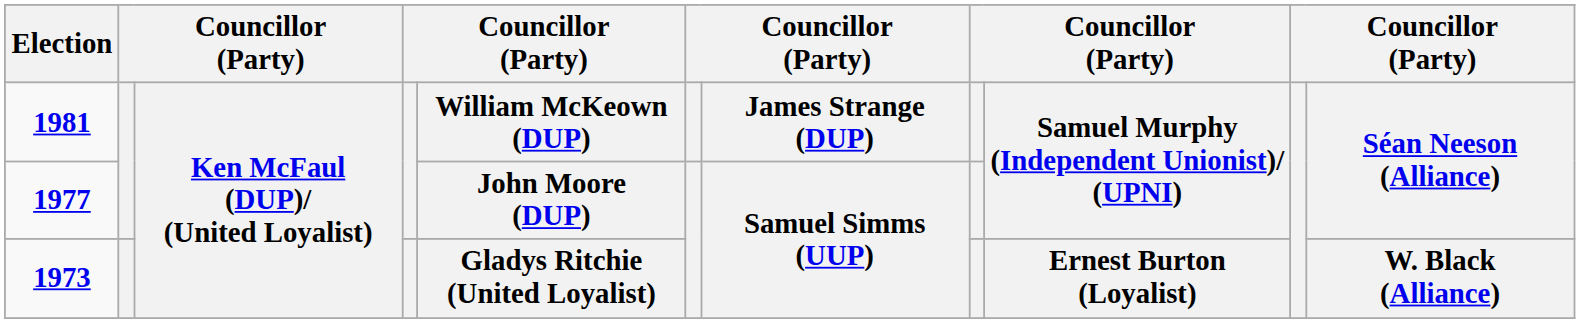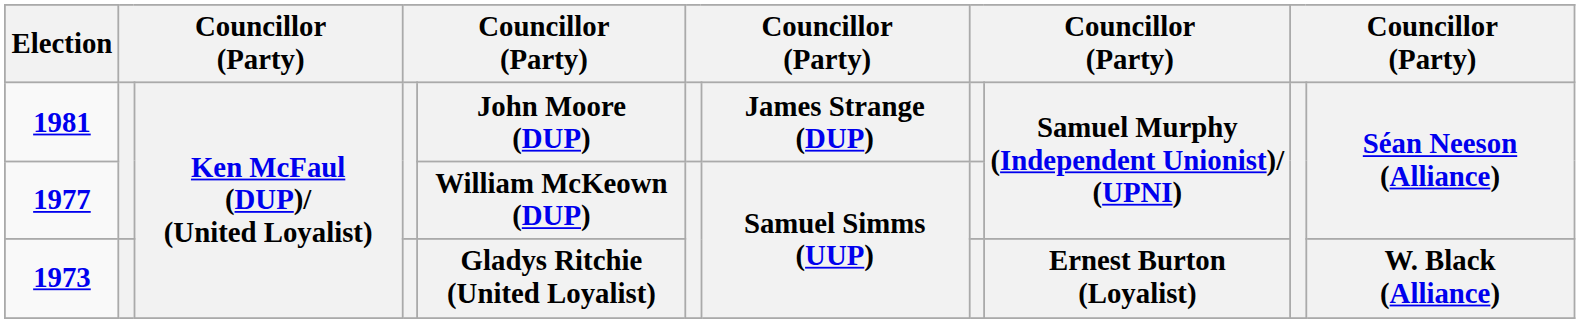1981 | column 5: William McKeown (DUP) -> John Moore (DUP)
1977 | column 5: John Moore (DUP) -> William McKeown (DUP)
